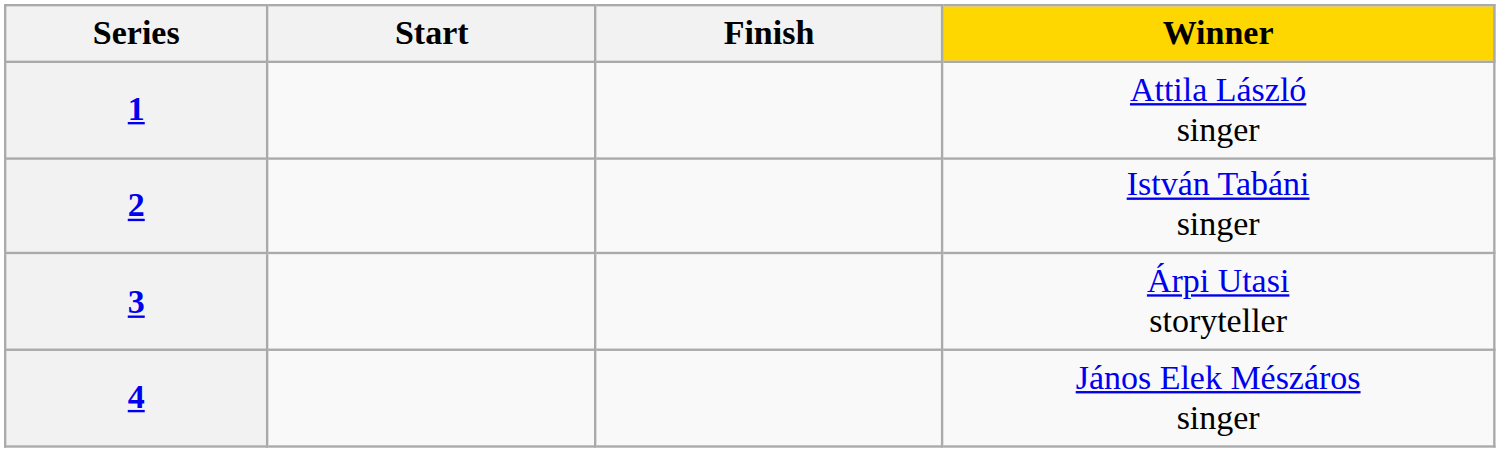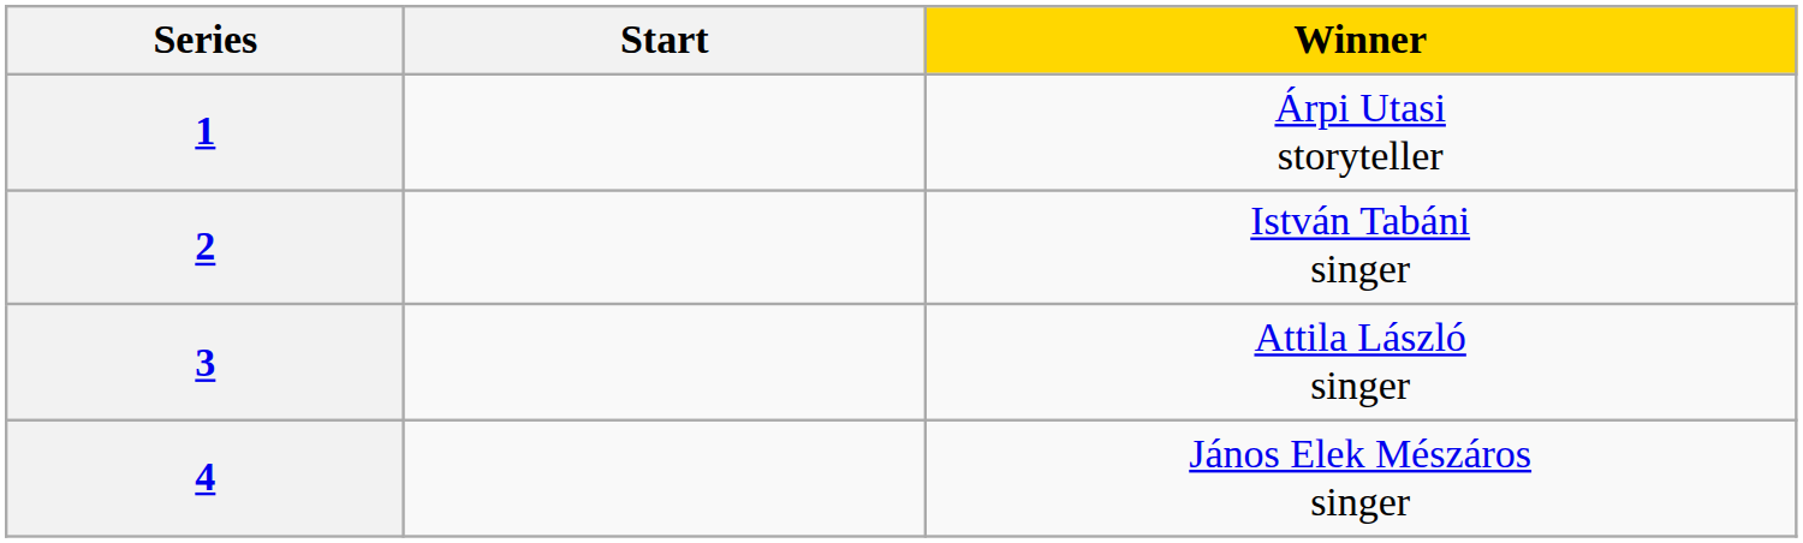- column: Finish
1 | Winner: Attila László singer -> Árpi Utasi storyteller
3 | Winner: Árpi Utasi storyteller -> Attila László singer
